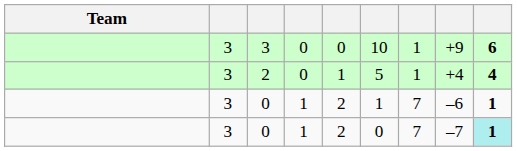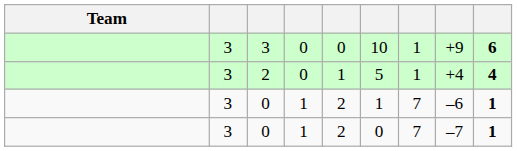row 5 | column 9: paleturquoise background -> no background
